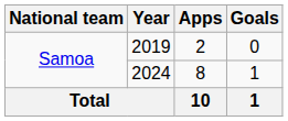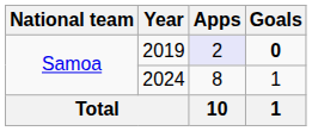2019 | Apps: no background -> lavender background
2019 | Goals: normal -> bold
